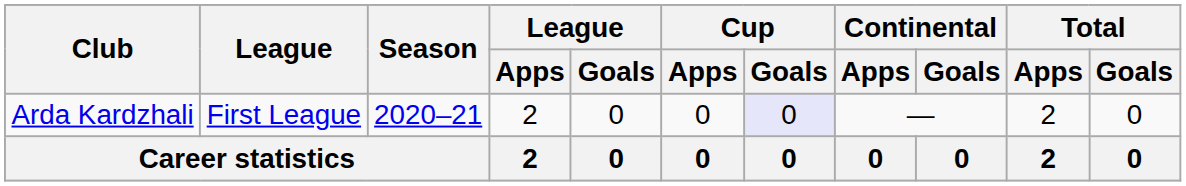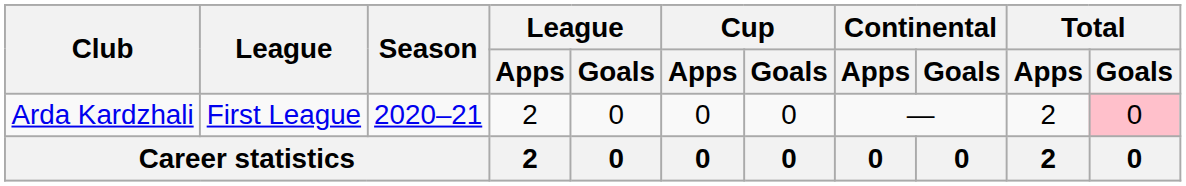Arda Kardzhali | Cup / Goals: lavender background -> no background
Arda Kardzhali | Total / Goals: no background -> pink background
